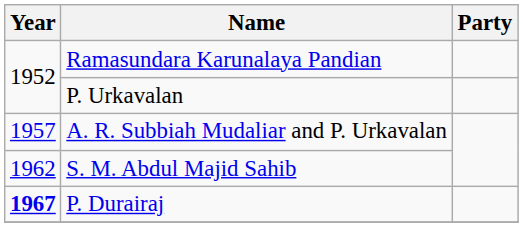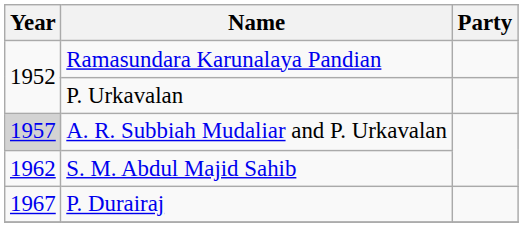A. R. Subbiah Mudaliar and P. Urkavalan | Year: no background -> lightgrey background
P. Durairaj | Year: bold -> normal
